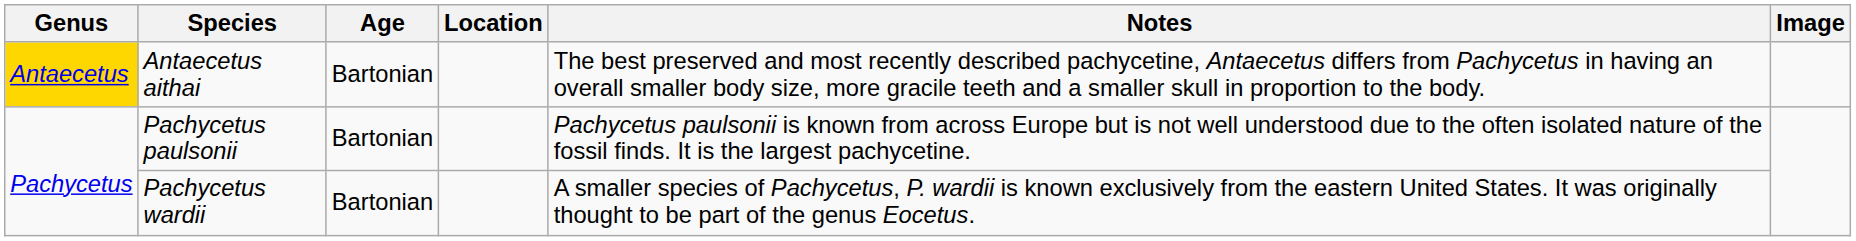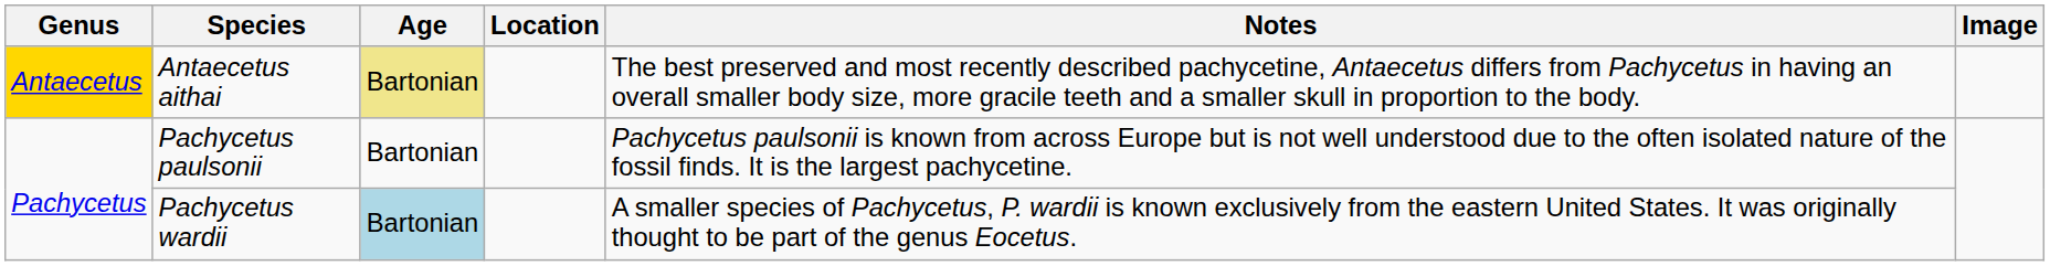Antaecetus aithai | Age: no background -> khaki background
Pachycetus wardii | Age: no background -> lightblue background
